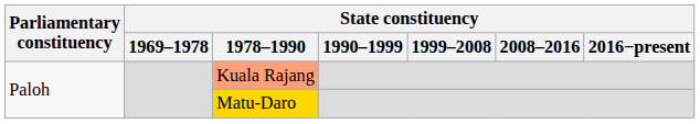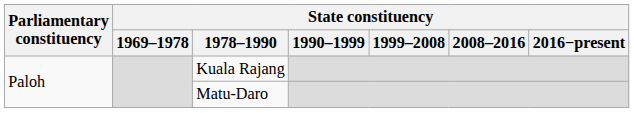Kuala Rajang | State constituency / 1978–1990: lightsalmon background -> no background
Matu-Daro | State constituency / 1978–1990: gold background -> no background
